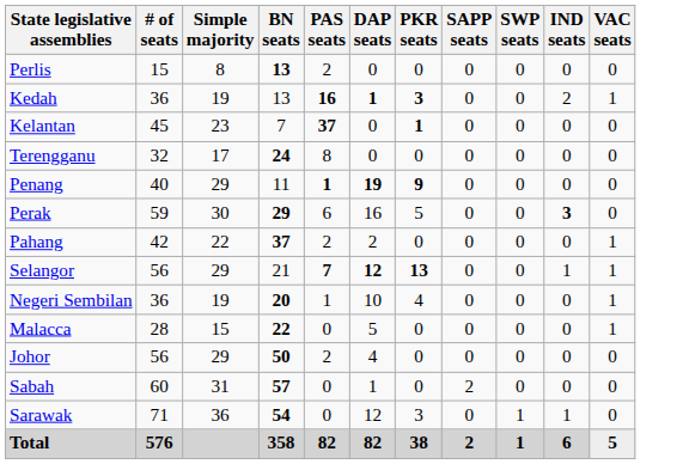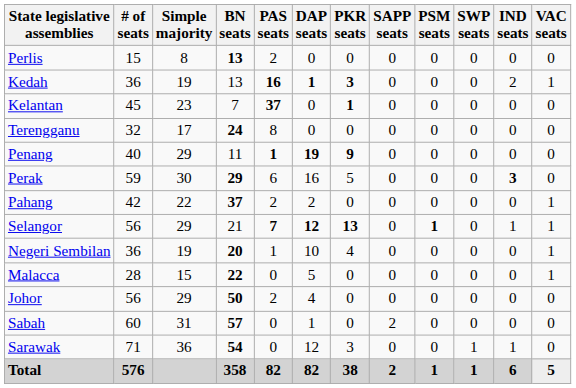+ column: PSM seats | 0 | 0 | 0 | 0 | 0 | 0 | 0 | 1 | 0 | 0 | 0 | 0 | 0 | 1
